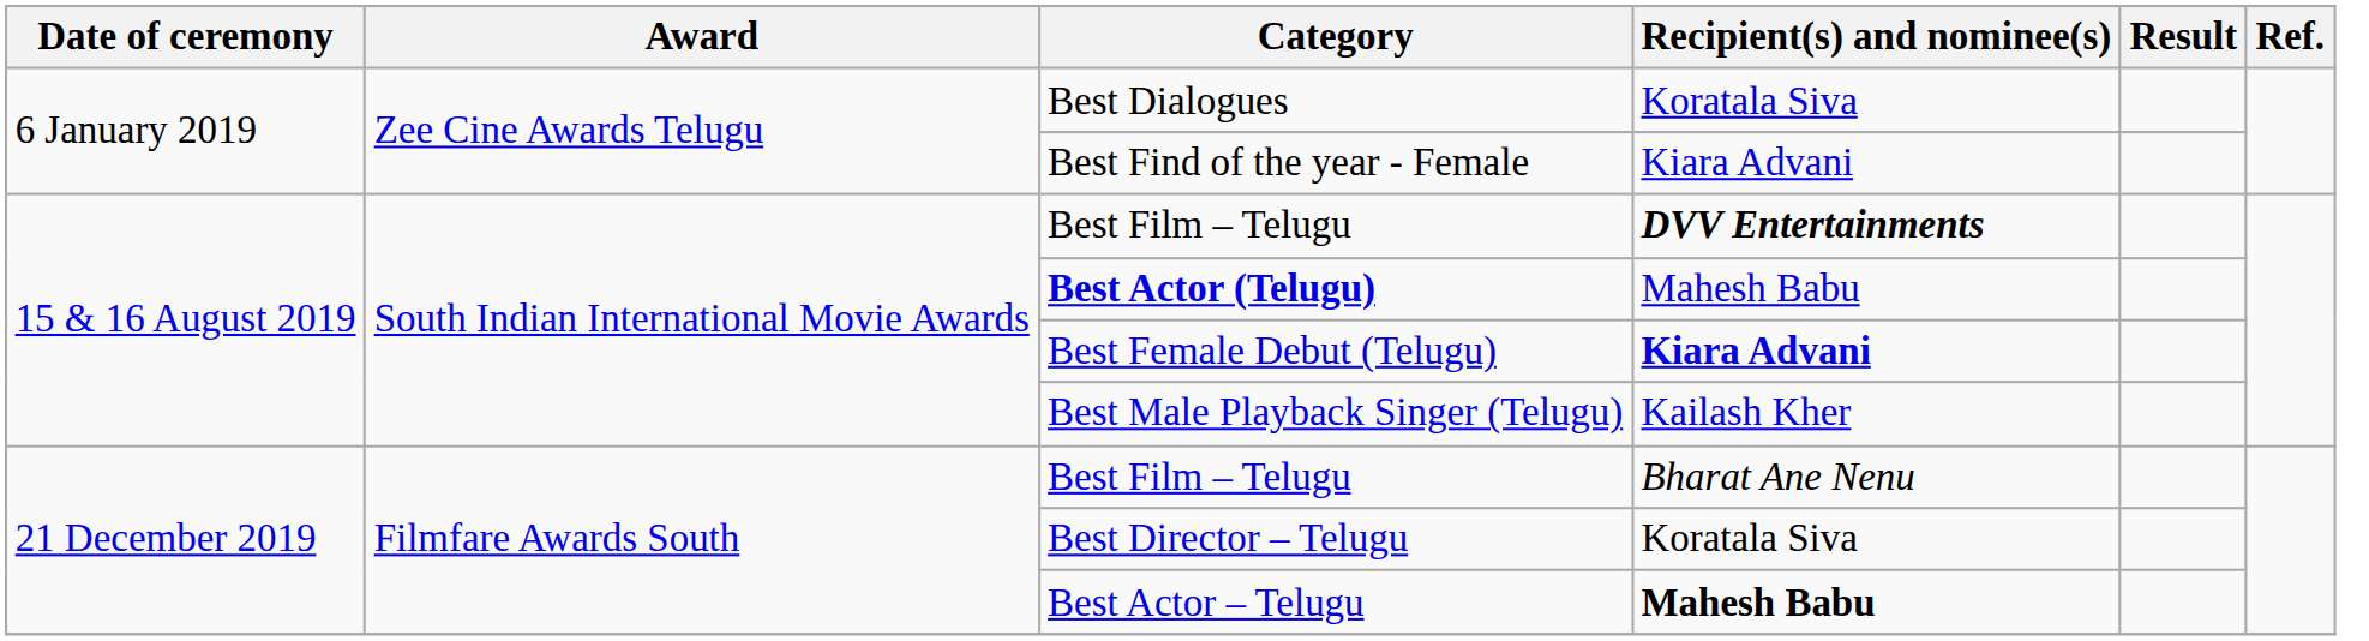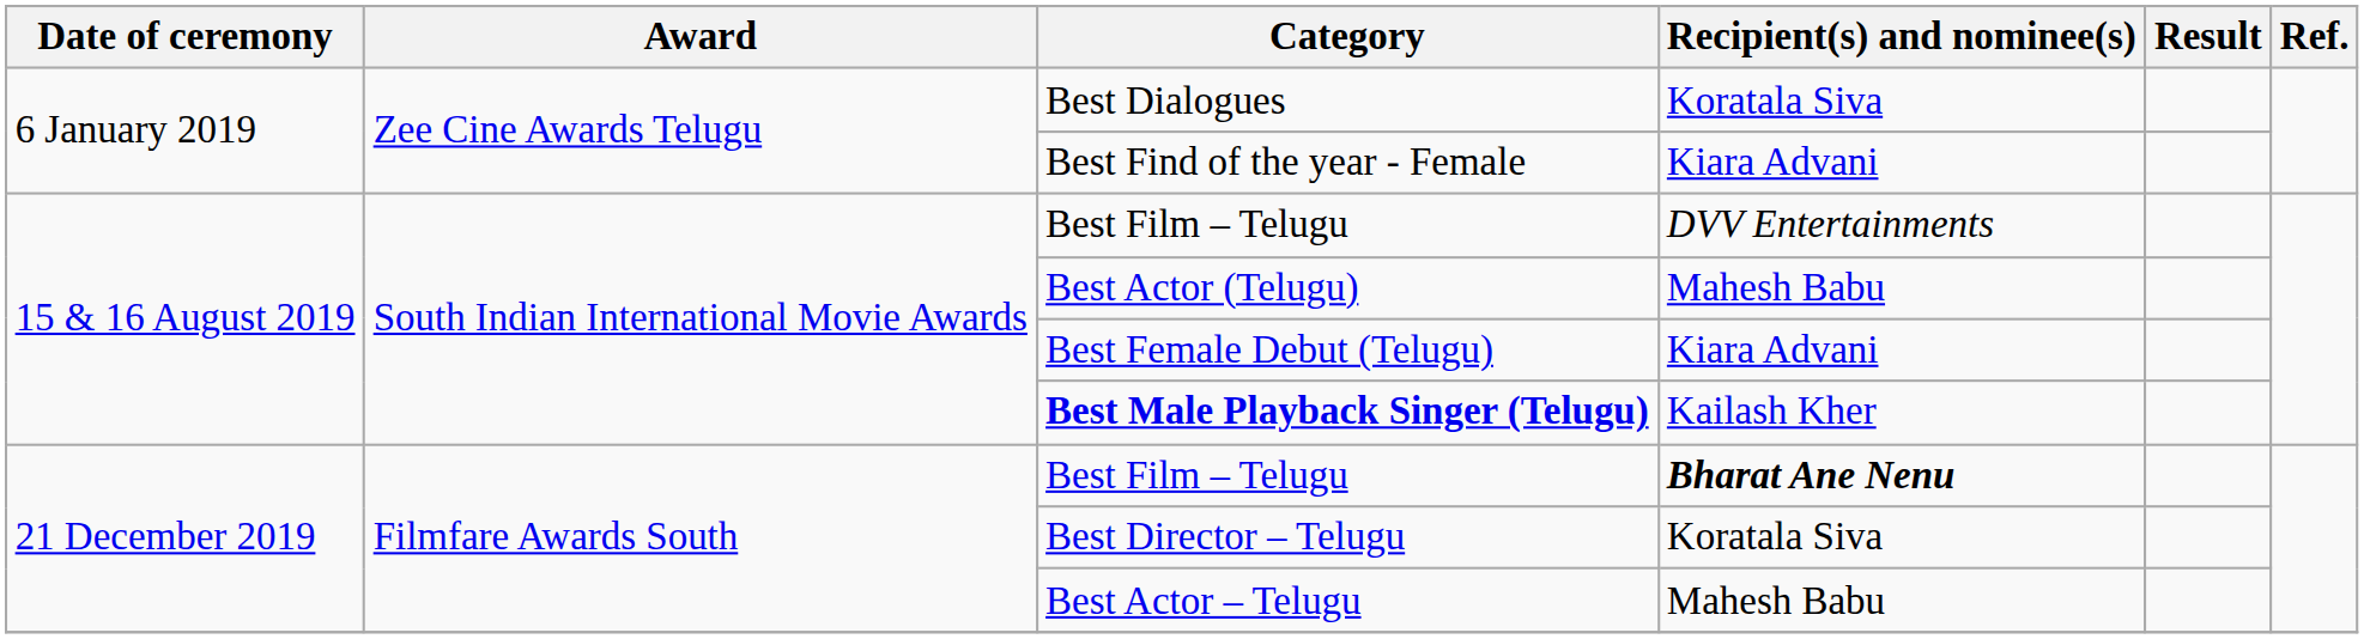Best Film – Telugu / DVV Entertainments | Recipient(s) and nominee(s): bold -> normal
Best Actor (Telugu) | Category: bold -> normal
Best Female Debut (Telugu) | Recipient(s) and nominee(s): bold -> normal
Best Male Playback Singer (Telugu) | Category: normal -> bold
Best Film – Telugu / Bharat Ane Nenu | Recipient(s) and nominee(s): normal -> bold
Best Actor – Telugu | Recipient(s) and nominee(s): bold -> normal
